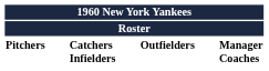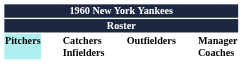Pitchers | column 1: no background -> paleturquoise background
